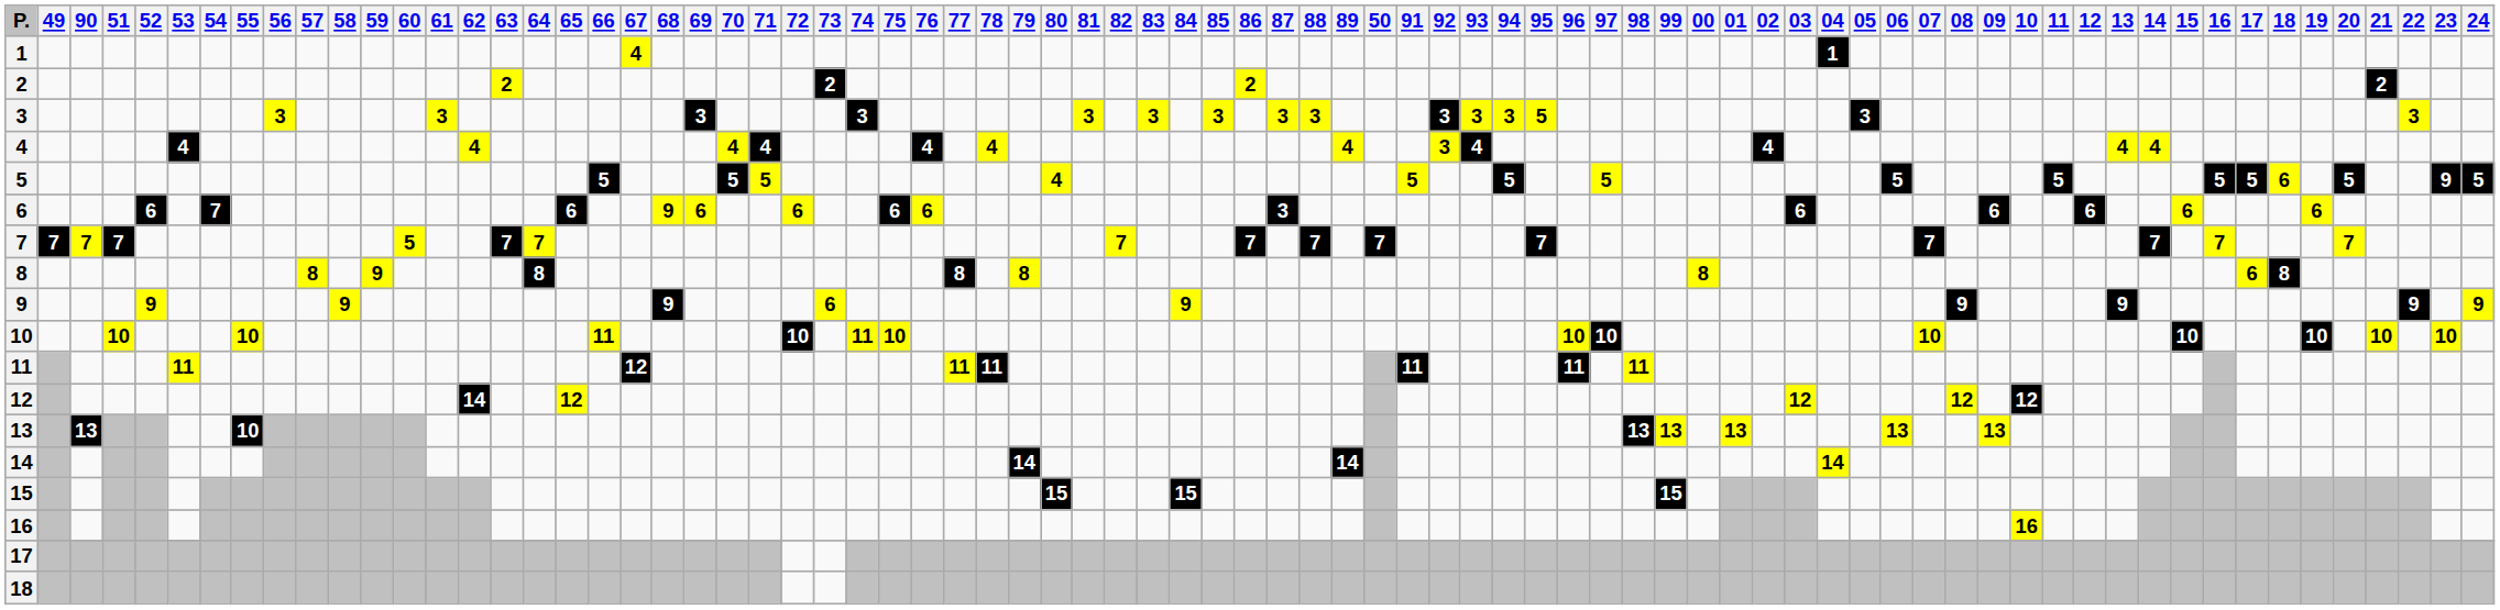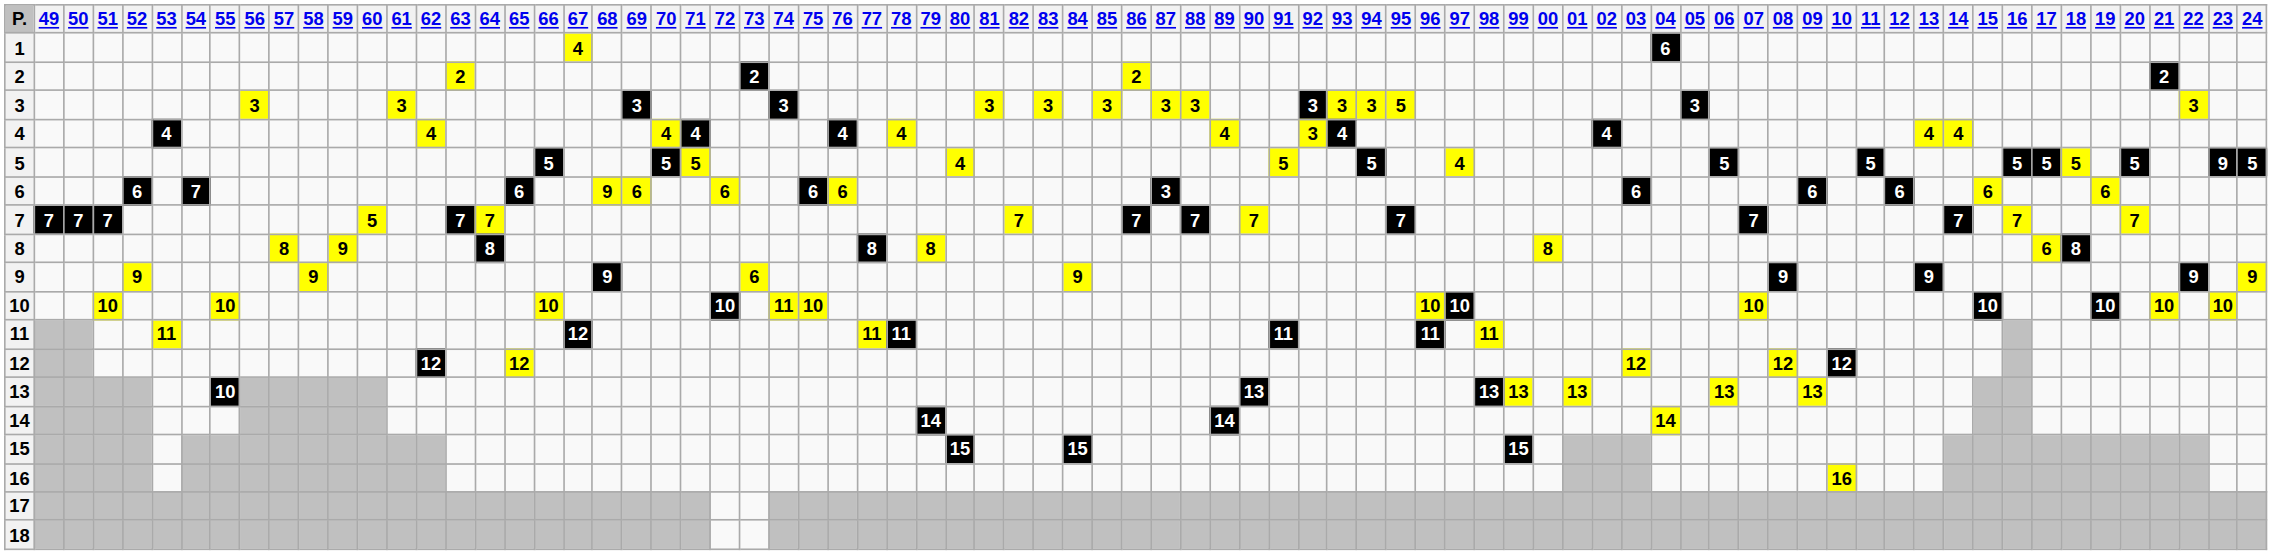columns swapped: 50 <-> 90
row 2 | 04: 1 -> 6
row 6 | 97: 5 -> 4
row 6 | 18: 6 -> 5
row 11 | 66: 11 -> 10
row 13 | 62: 14 -> 12
